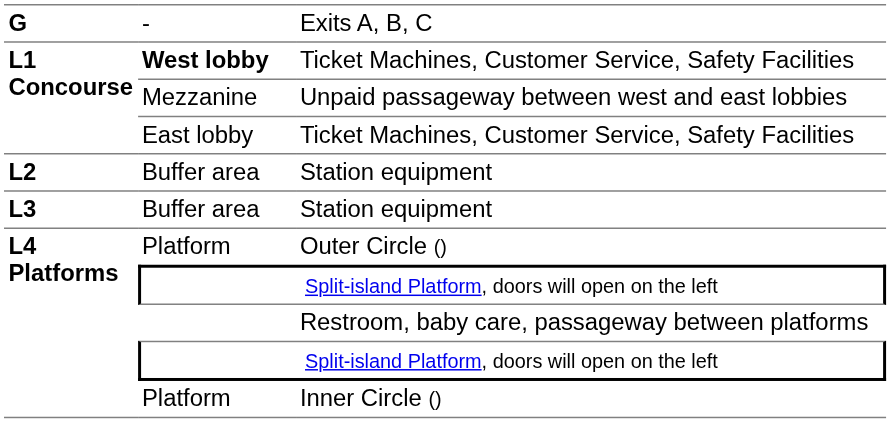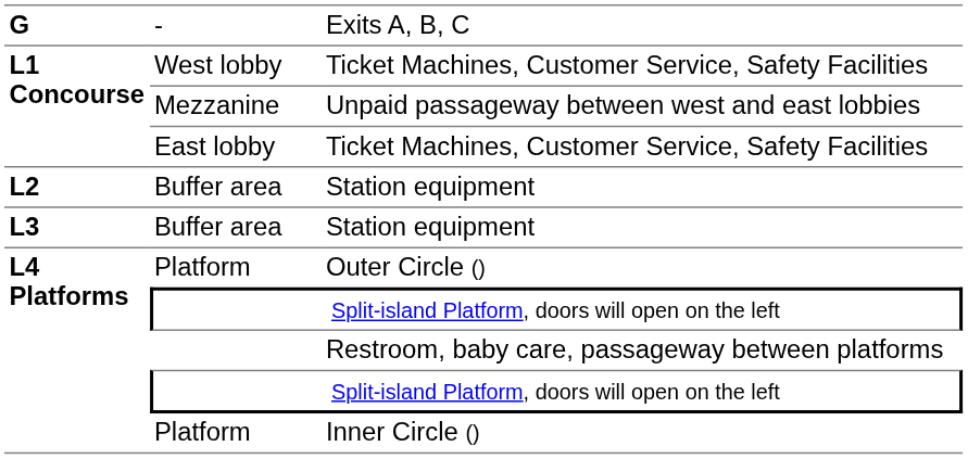West lobby | column 2: bold -> normal
